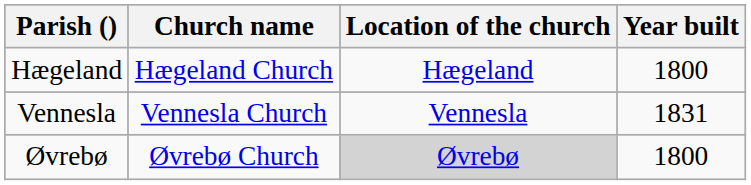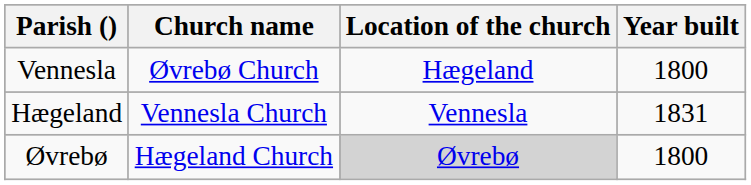row 2 | Parish (): Hægeland -> Vennesla
row 2 | Church name: Hægeland Church -> Øvrebø Church
row 3 | Parish (): Vennesla -> Hægeland
row 4 | Church name: Øvrebø Church -> Hægeland Church
